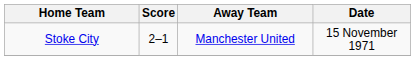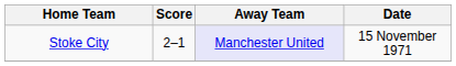Stoke City | Away Team: no background -> lavender background
